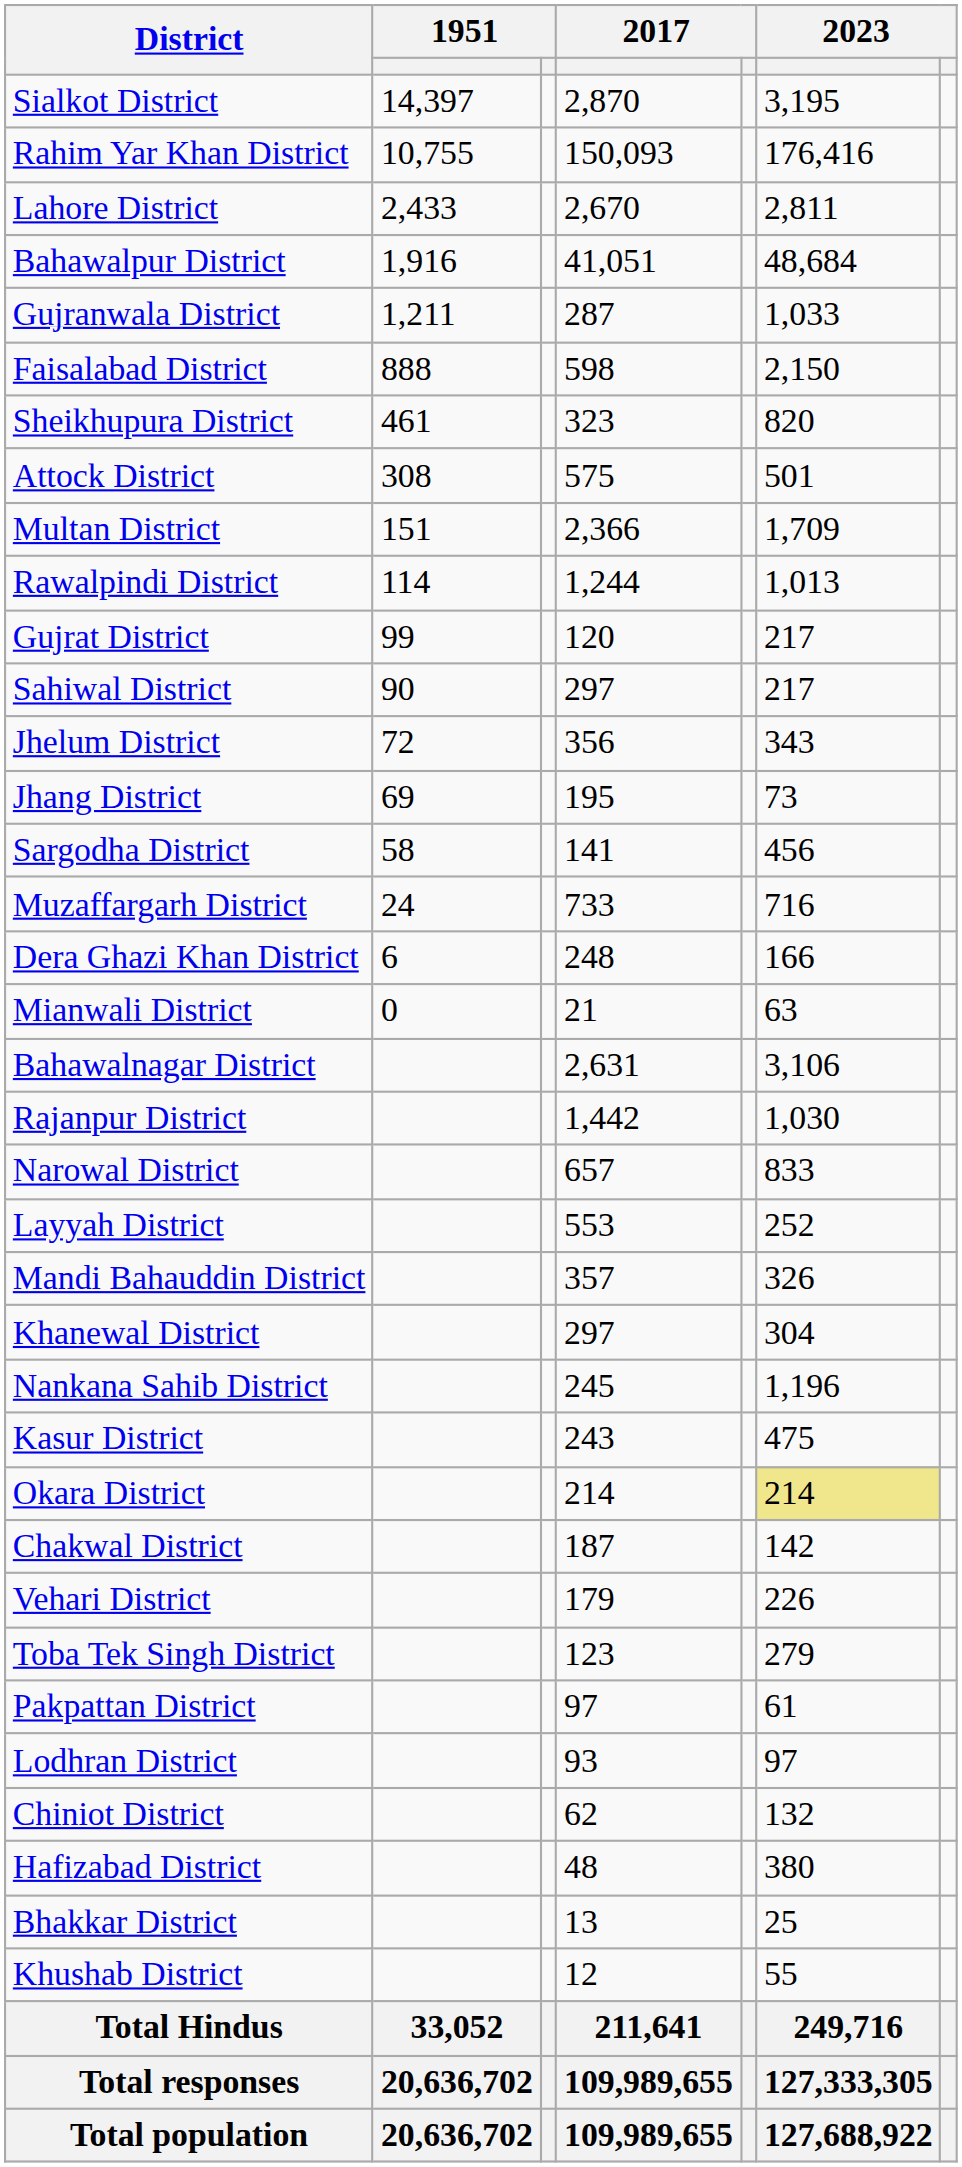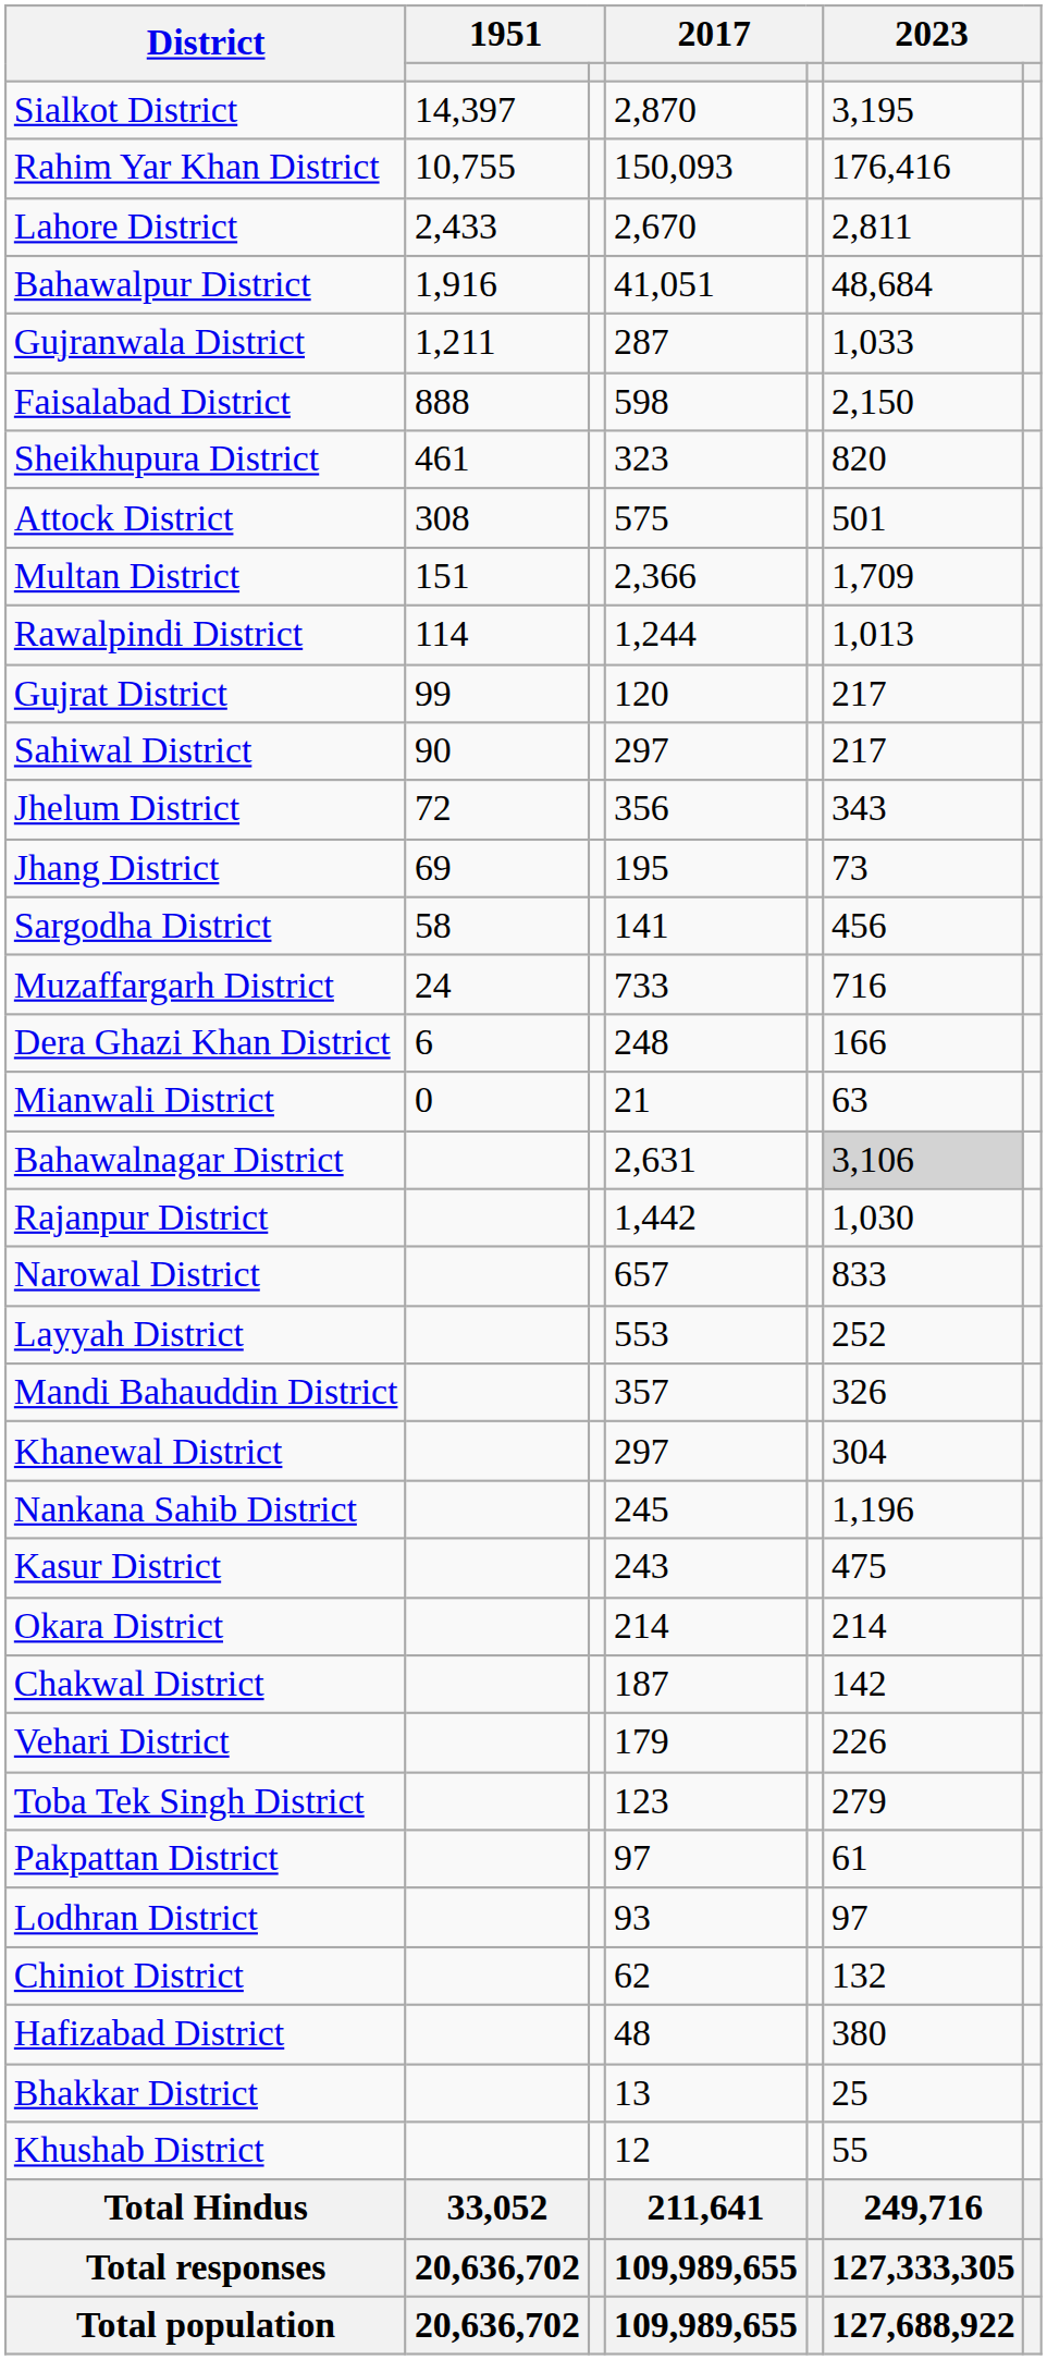Bahawalnagar District | column 6: no background -> lightgrey background
Okara District | column 6: khaki background -> no background
